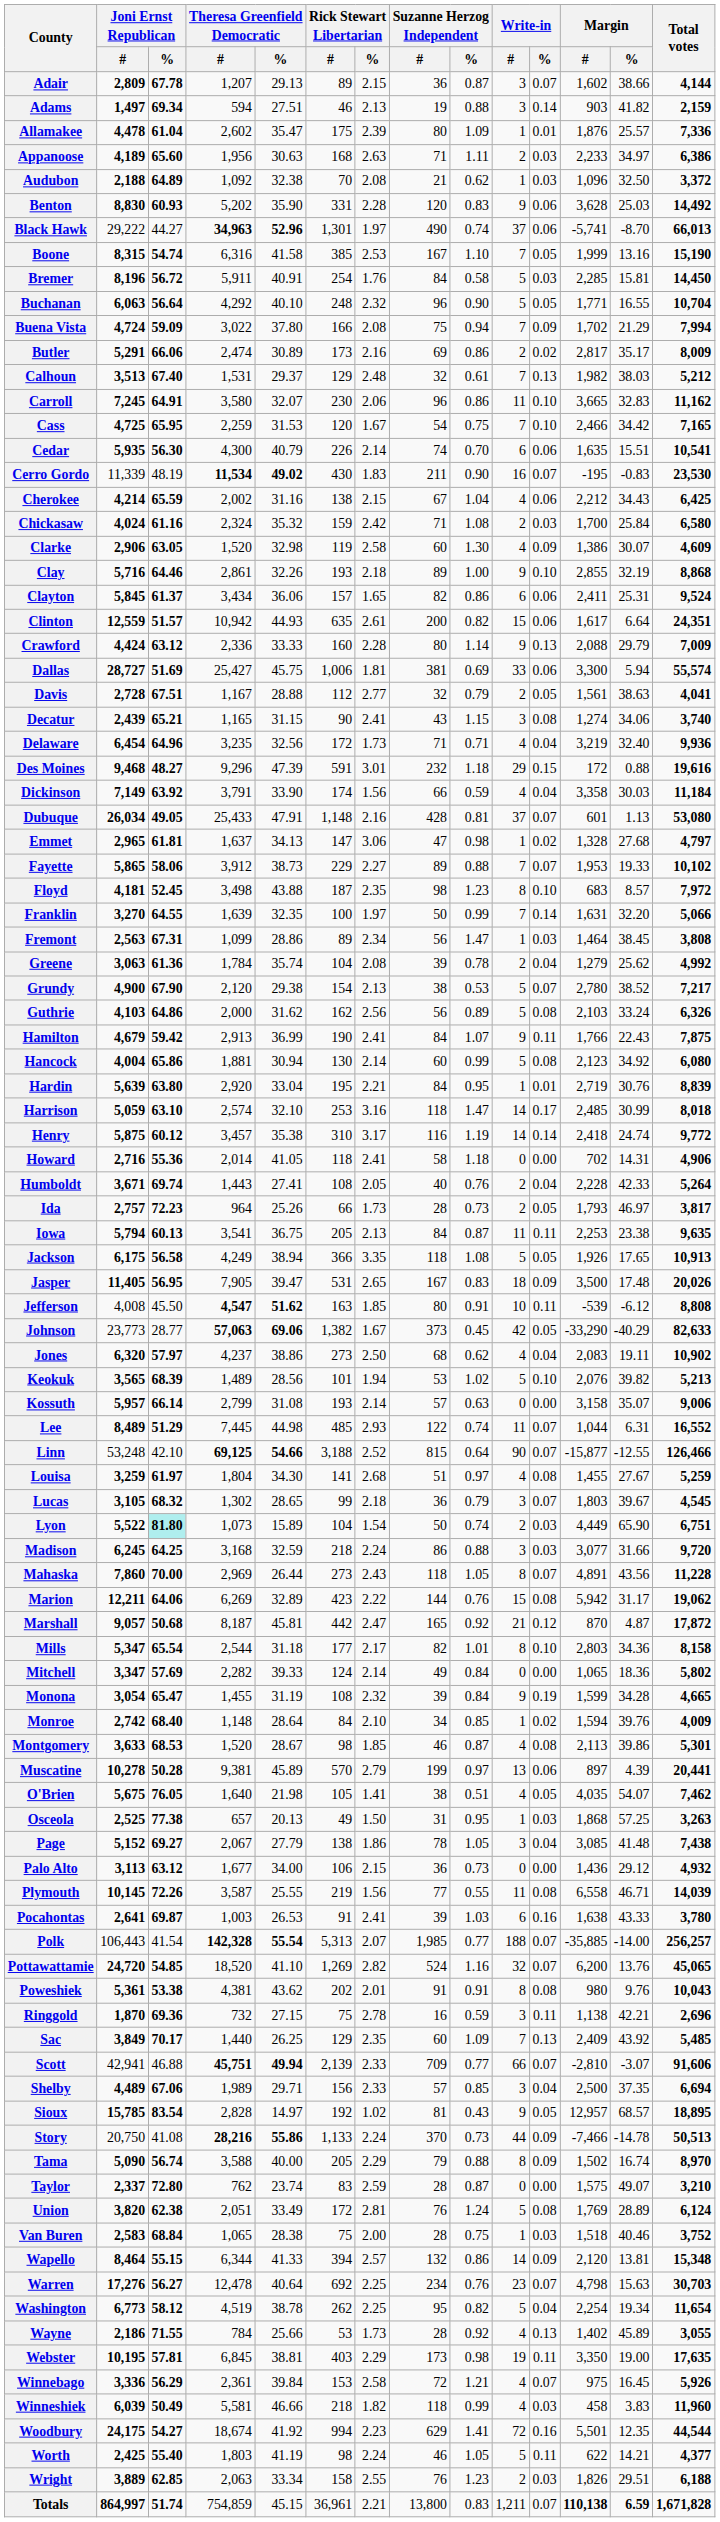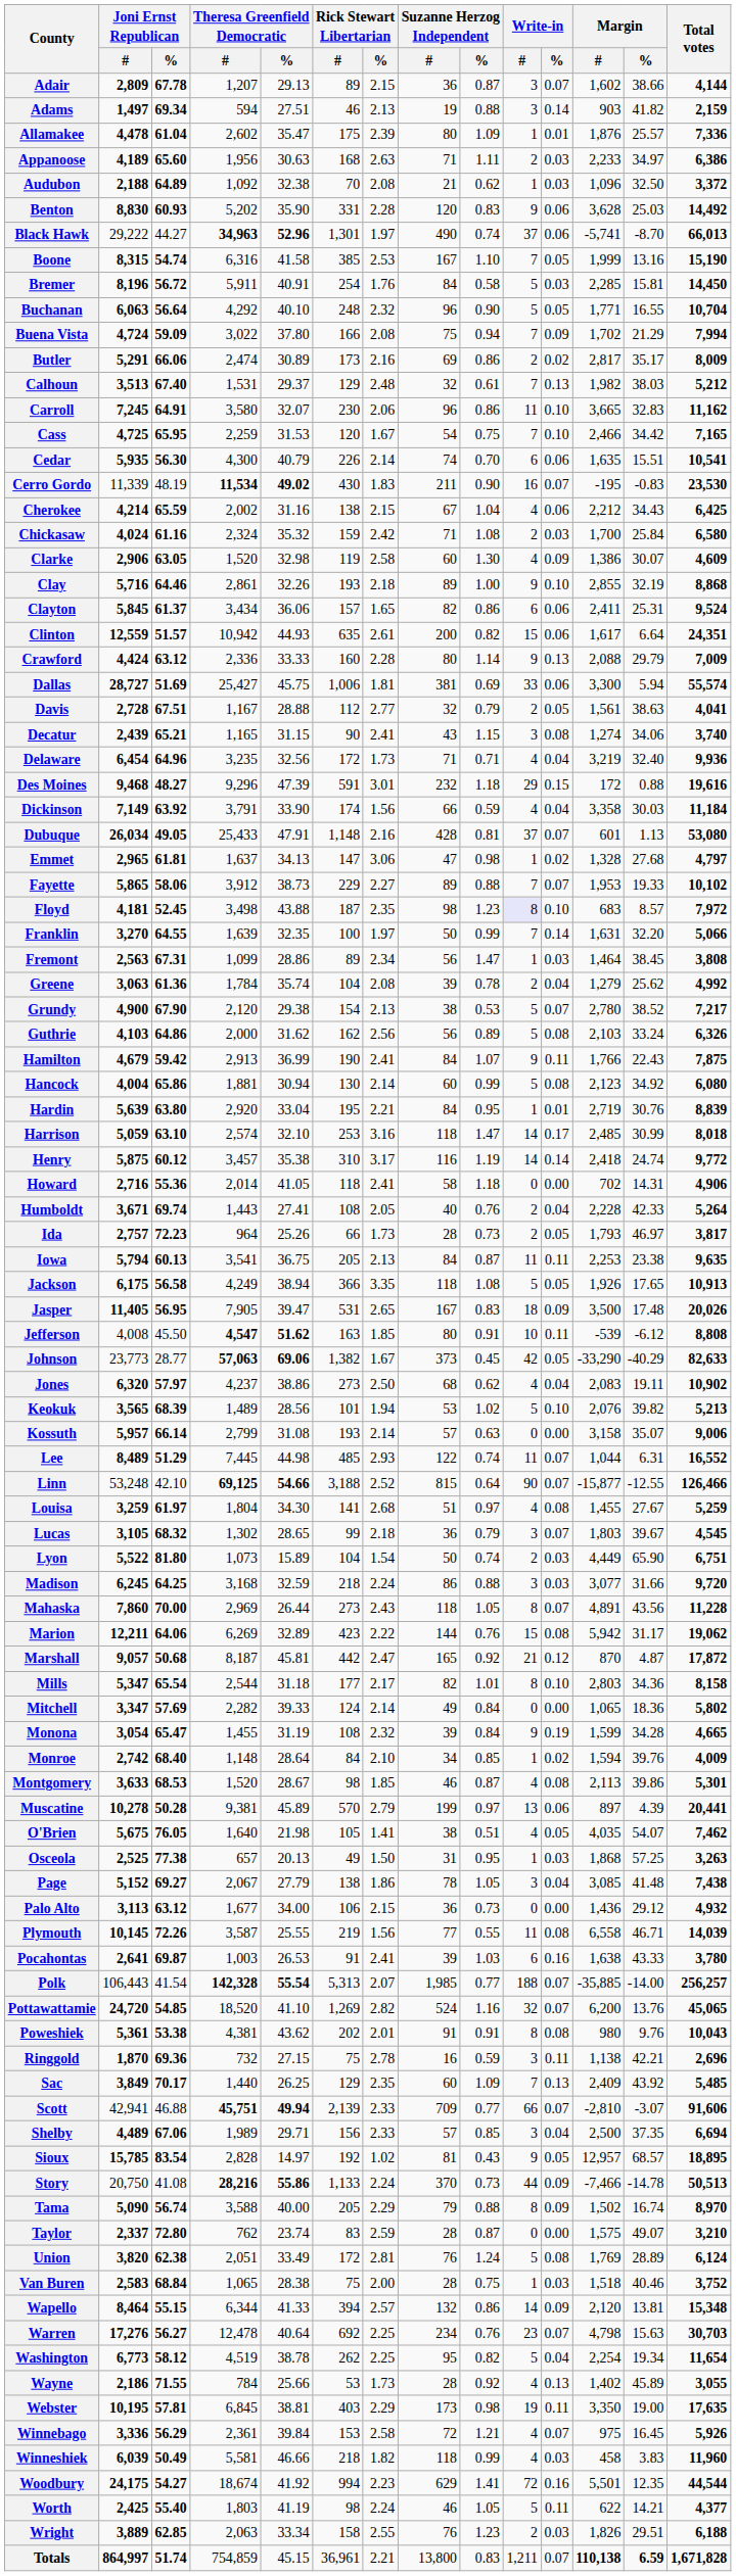Floyd | Write-in / #: no background -> lavender background
Lyon | Joni Ernst Republican / %: paleturquoise background -> no background
